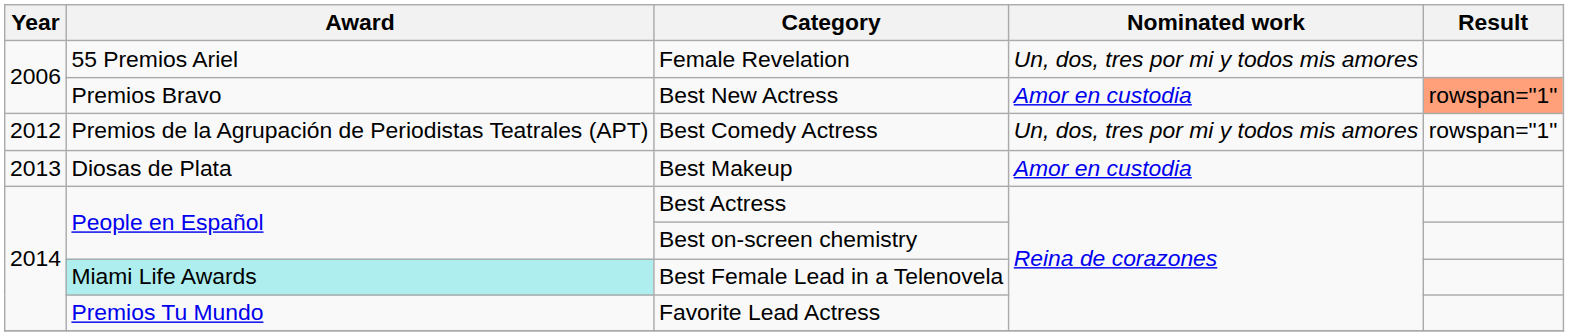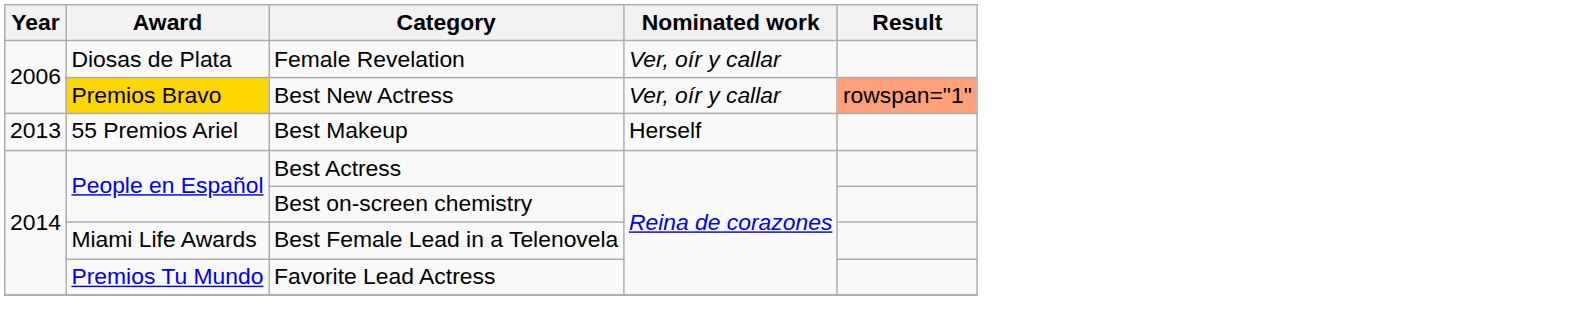Female Revelation | Award: 55 Premios Ariel -> Diosas de Plata
Female Revelation | Nominated work: Un, dos, tres por mi y todos mis amores -> Ver, oír y callar
Best New Actress | Award: no background -> gold background
Best New Actress | Nominated work: Amor en custodia -> Ver, oír y callar
- row: 2012 | Premios de la Agrupación de Periodistas Teatrales (APT) | Best Comedy Actress | Un, dos, tres por mi y todos mis amores | rowspan="1"
Best Makeup | Award: Diosas de Plata -> 55 Premios Ariel
Best Makeup | Nominated work: Amor en custodia -> Herself
Best Female Lead in a Telenovela | Award: paleturquoise background -> no background
